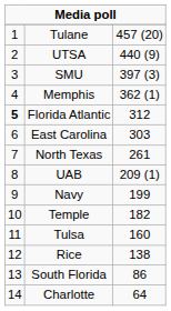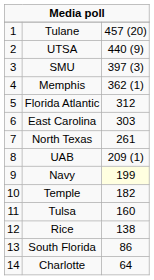Florida Atlantic | column 1: bold -> normal
Navy | column 3: no background -> lightyellow background
